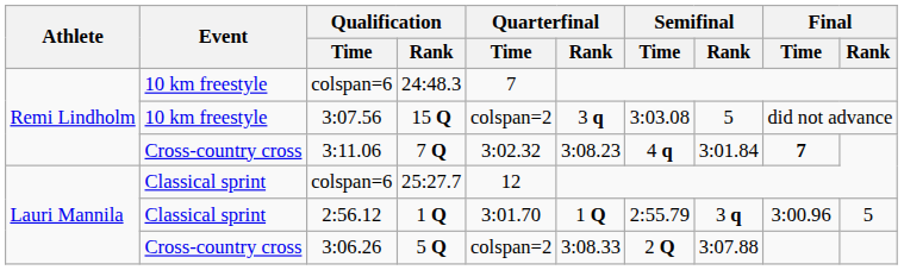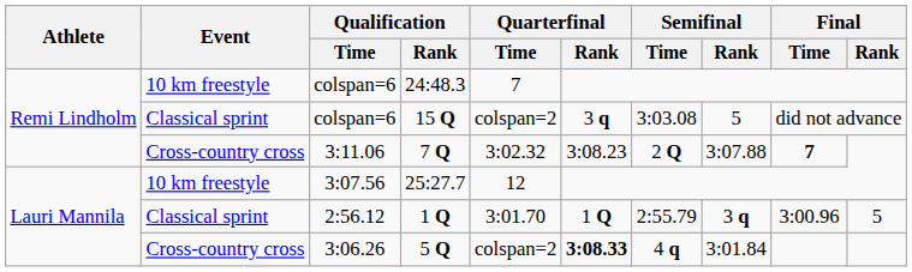15 Q | Event: 10 km freestyle -> Classical sprint
15 Q | Qualification / Time: 3:07.56 -> colspan=6
7 Q | Semifinal / Time: 4 q -> 2 Q
7 Q | Semifinal / Rank: 3:01.84 -> 3:07.88
25:27.7 | Event: Classical sprint -> 10 km freestyle
25:27.7 | Qualification / Time: colspan=6 -> 3:07.56
5 Q | Quarterfinal / Rank: normal -> bold
5 Q | Semifinal / Time: 2 Q -> 4 q
5 Q | Semifinal / Rank: 3:07.88 -> 3:01.84
